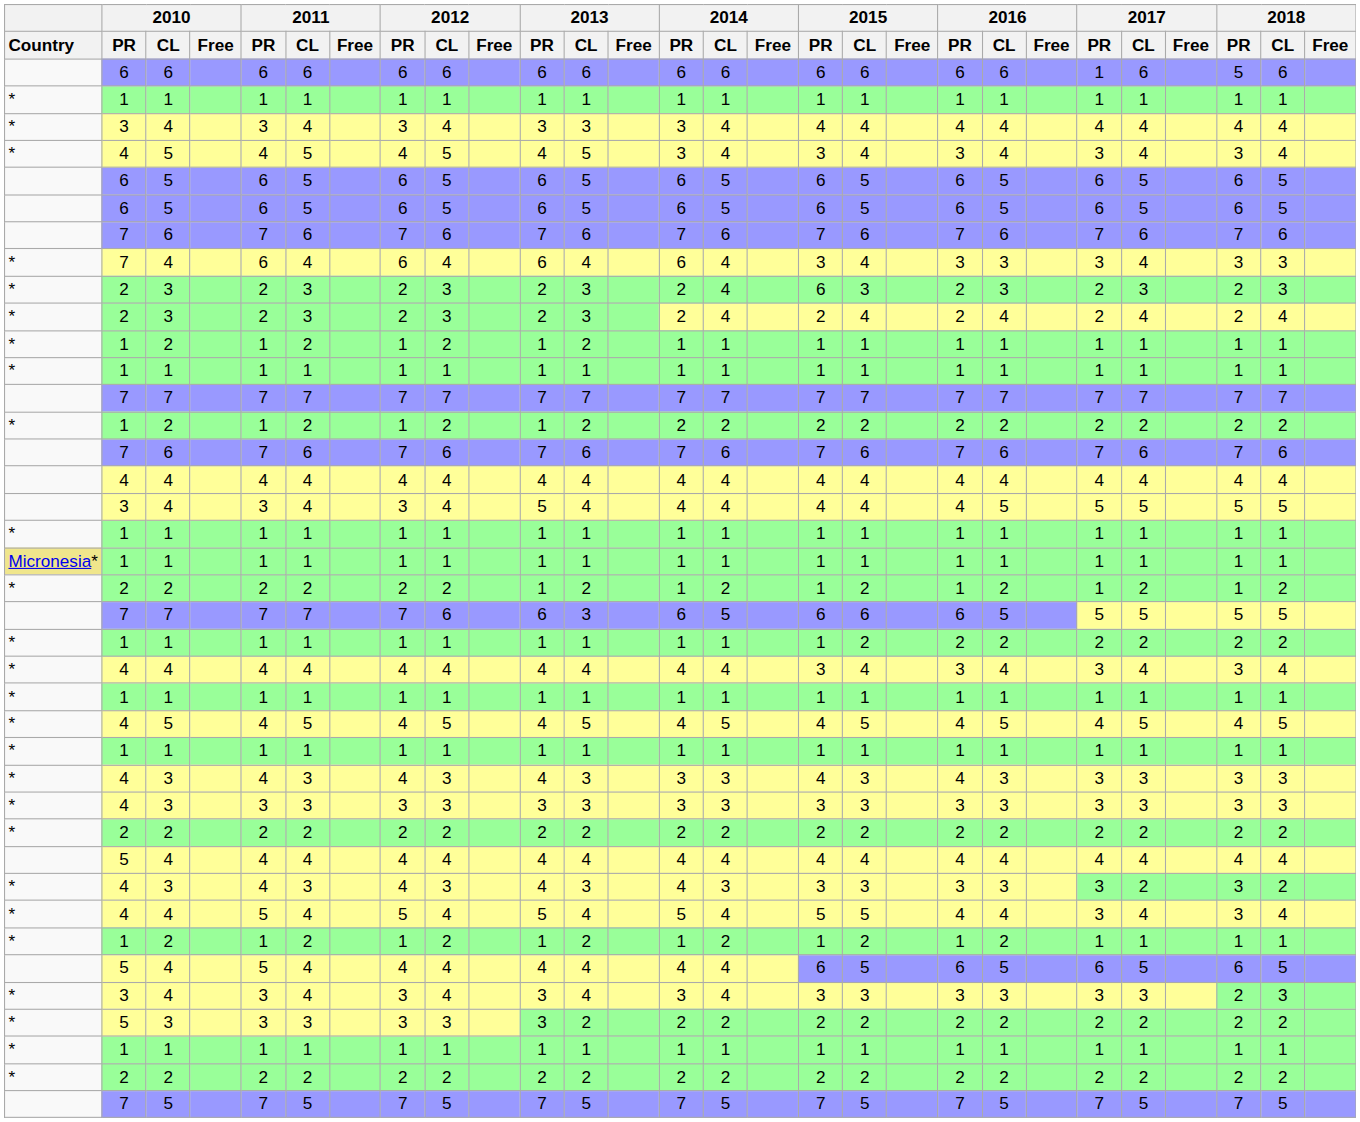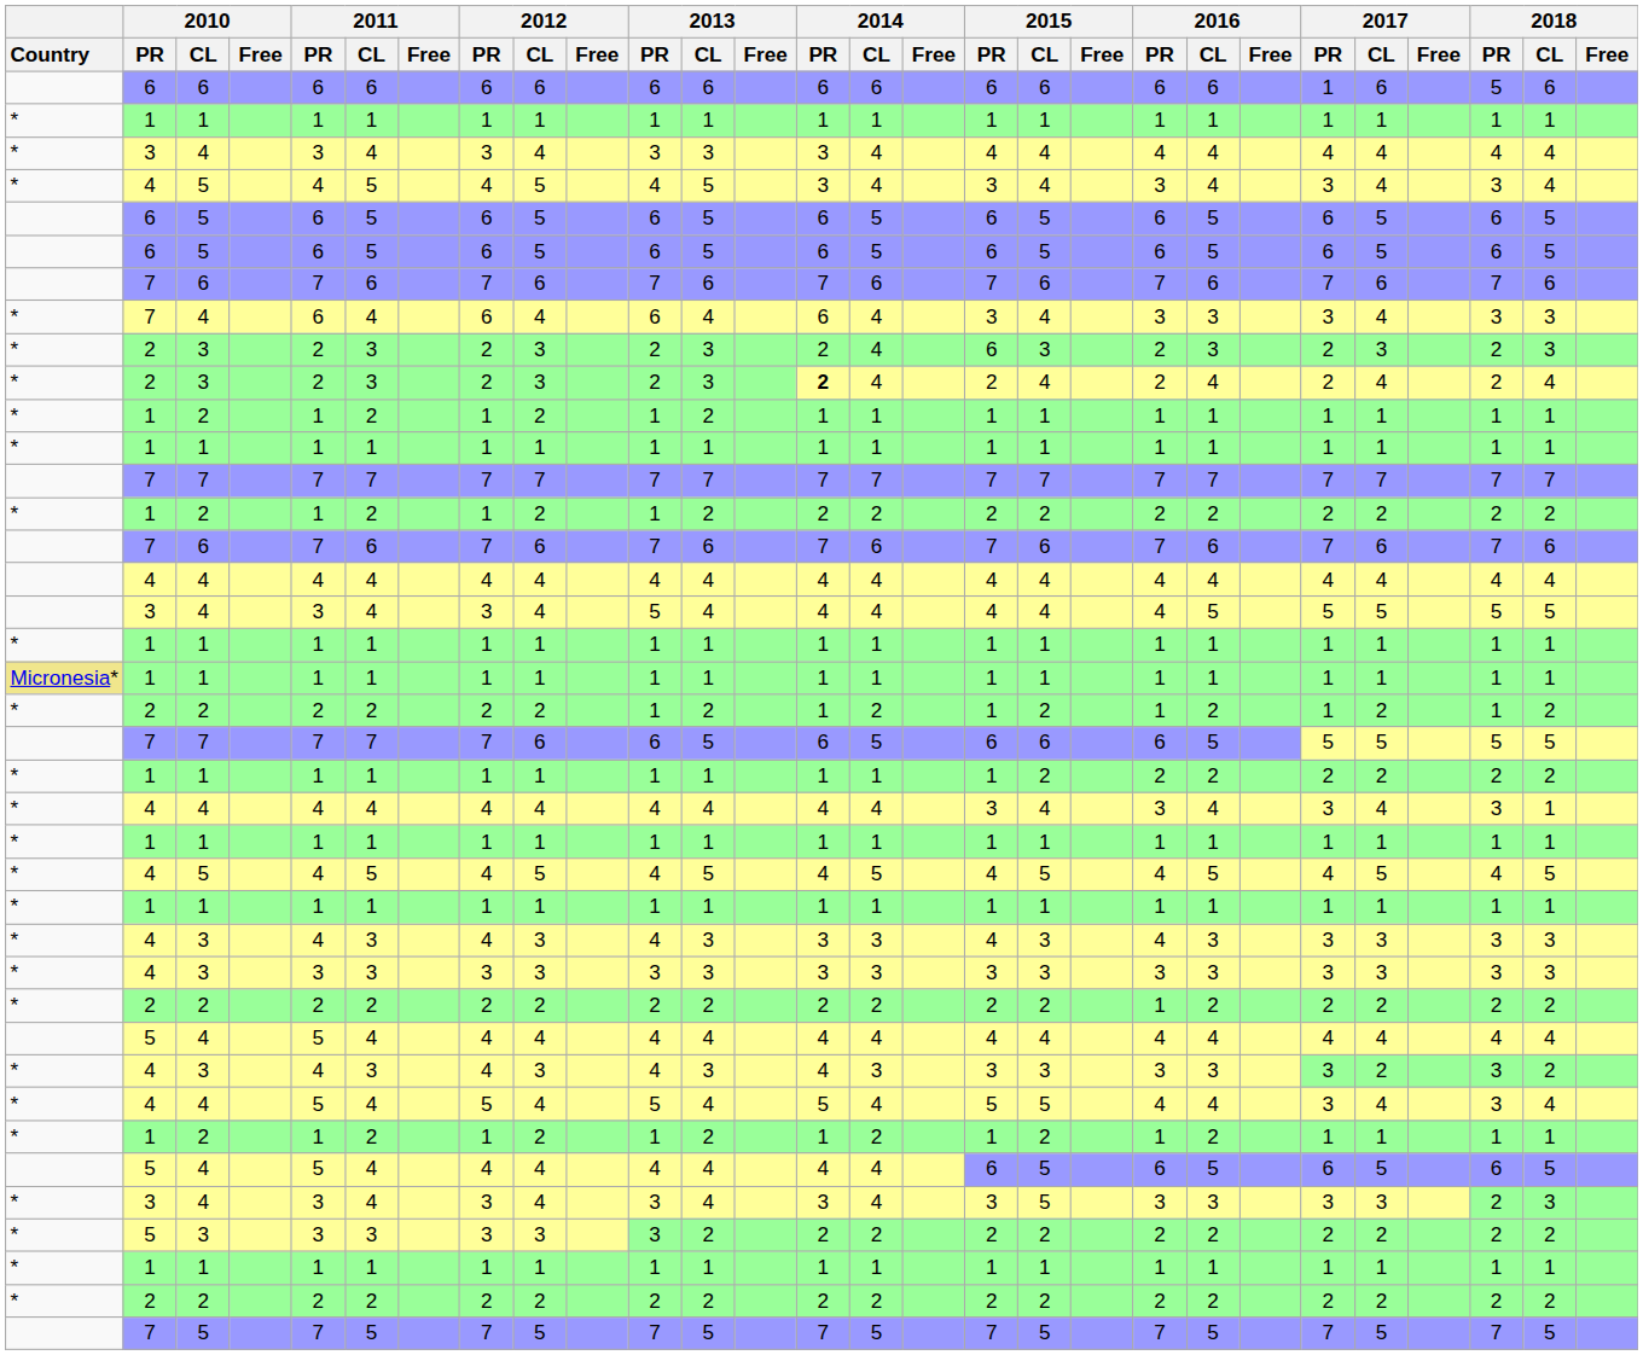row 12 | 2014 / PR: normal -> bold
row 23 | 2013 / CL: 3 -> 5
row 25 | 2018 / CL: 4 -> 1
row 31 | 2016 / PR: 2 -> 1
row 32 | 2011 / PR: 4 -> 5
row 37 | 2015 / CL: 3 -> 5
